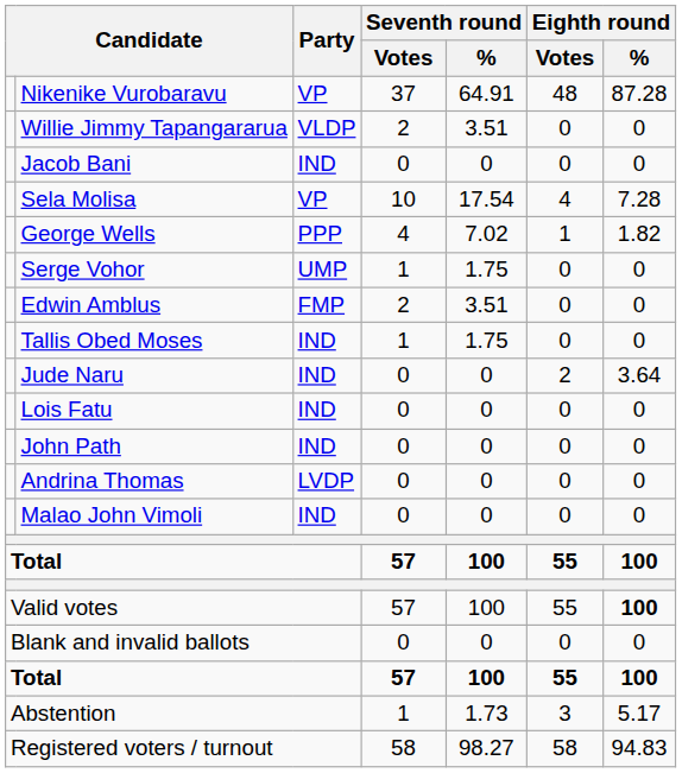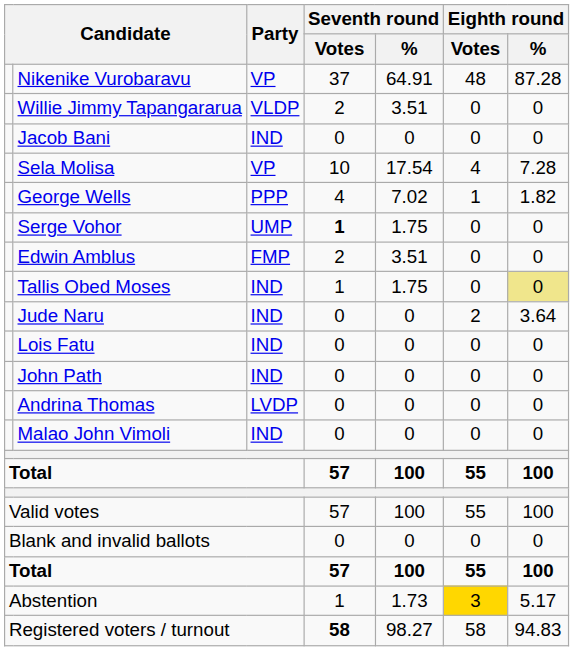Serge Vohor | Seventh round / Votes: normal -> bold
Tallis Obed Moses | Eighth round / %: no background -> khaki background
Valid votes | Eighth round / %: bold -> normal
Abstention | Eighth round / Votes: no background -> gold background
Registered voters / turnout | Seventh round / Votes: normal -> bold
